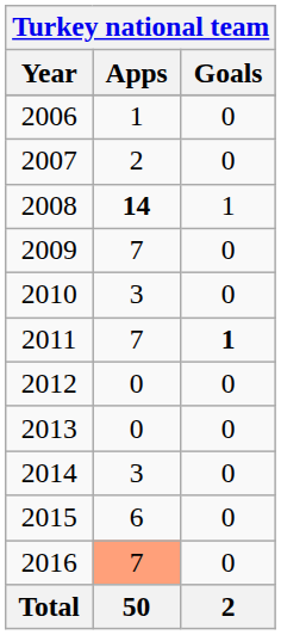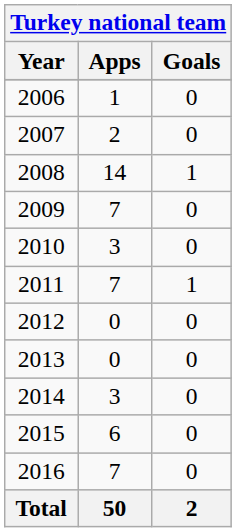2008 | Apps: bold -> normal
2011 | Goals: bold -> normal
2016 | Apps: lightsalmon background -> no background
